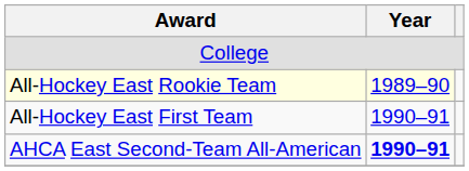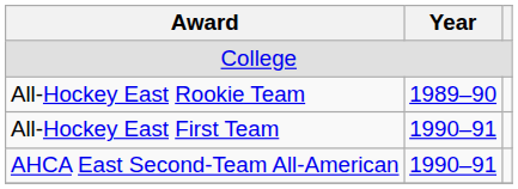All-Hockey East Rookie Team | Award: lightyellow background -> no background
All-Hockey East Rookie Team | Year: lightyellow background -> no background
AHCA East Second-Team All-American | Year: bold -> normal
